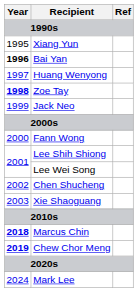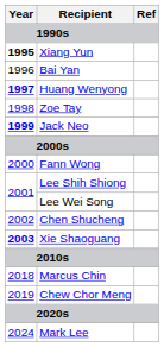Xiang Yun | Year: normal -> bold
Bai Yan | Year: bold -> normal
Huang Wenyong | Year: normal -> bold
Zoe Tay | Year: bold -> normal
Jack Neo | Year: normal -> bold
Xie Shaoguang | Year: normal -> bold
Marcus Chin | Year: bold -> normal
Chew Chor Meng | Year: bold -> normal
